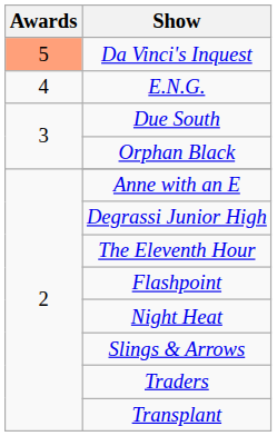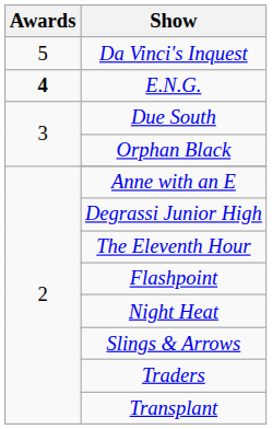Da Vinci's Inquest | Awards: lightsalmon background -> no background
E.N.G. | Awards: normal -> bold
